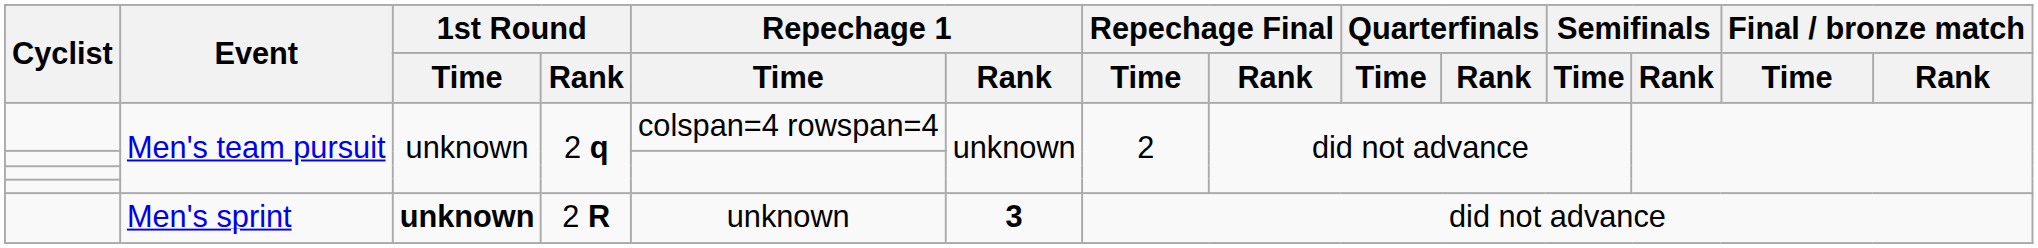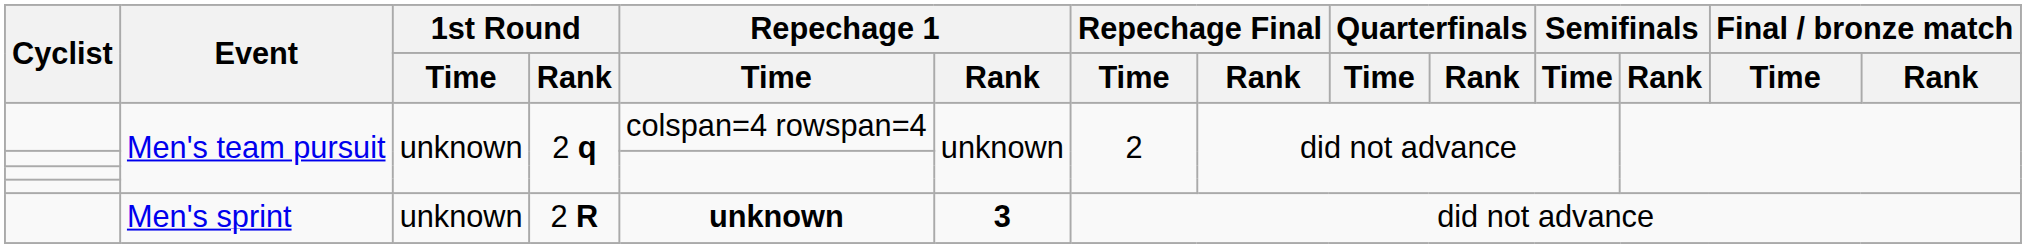Men's sprint | 1st Round / Time: bold -> normal
Men's sprint | Repechage 1 / Time: normal -> bold
